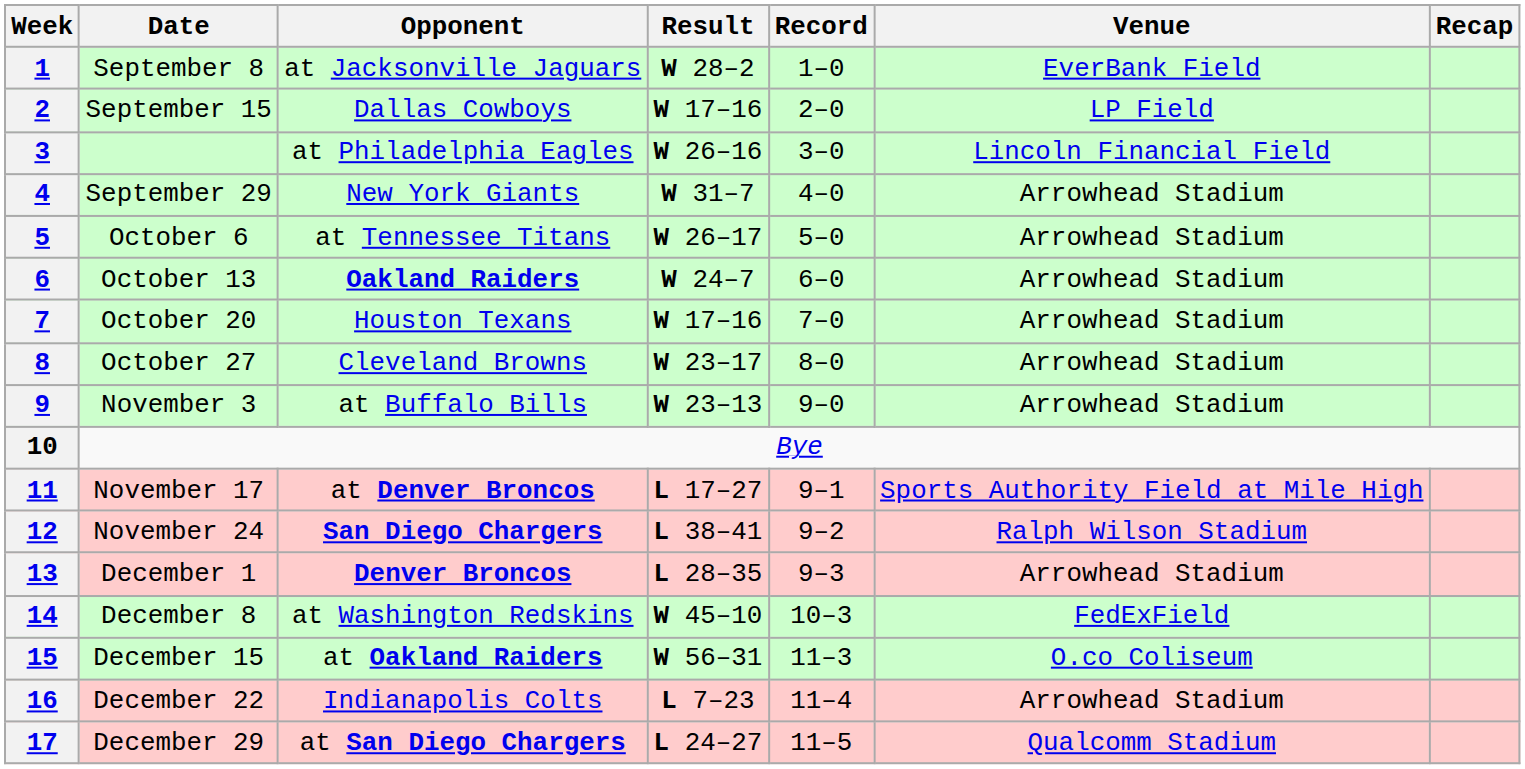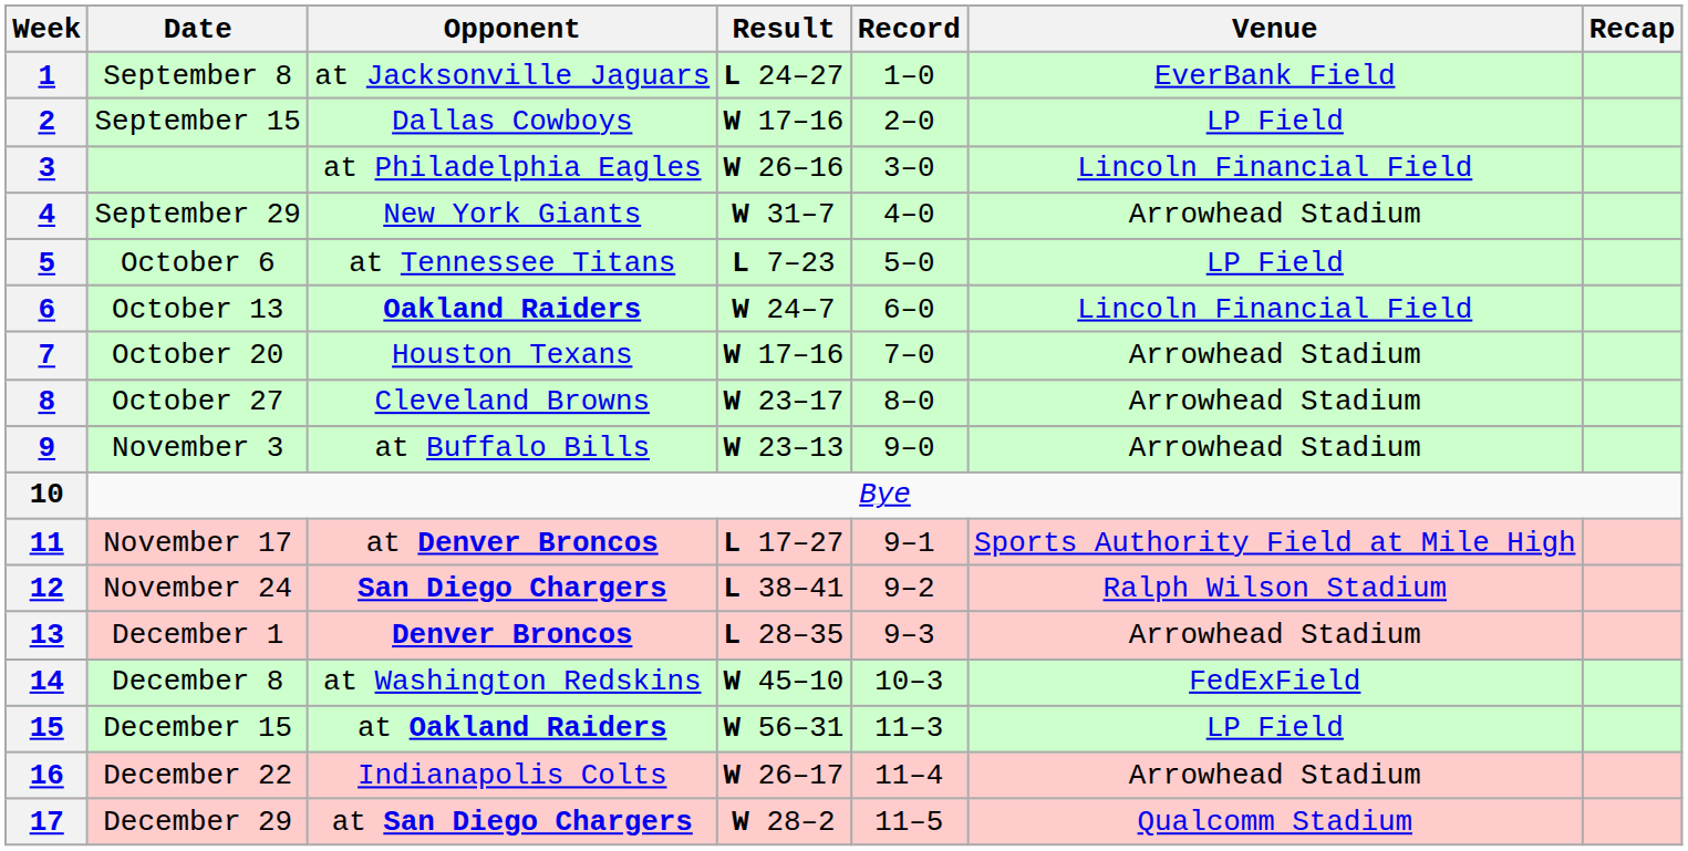1 | Result: W 28–2 -> L 24–27
5 | Result: W 26–17 -> L 7–23
5 | Venue: Arrowhead Stadium -> LP Field
6 | Venue: Arrowhead Stadium -> Lincoln Financial Field
15 | Venue: O.co Coliseum -> LP Field
16 | Result: L 7–23 -> W 26–17
17 | Result: L 24–27 -> W 28–2
